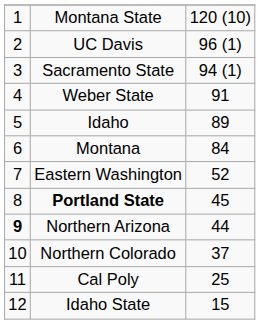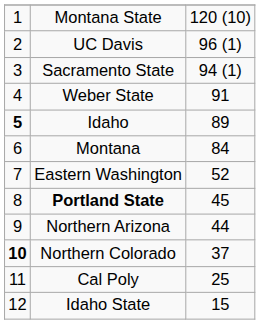Idaho | column 1: normal -> bold
Northern Arizona | column 1: bold -> normal
Northern Colorado | column 1: normal -> bold
